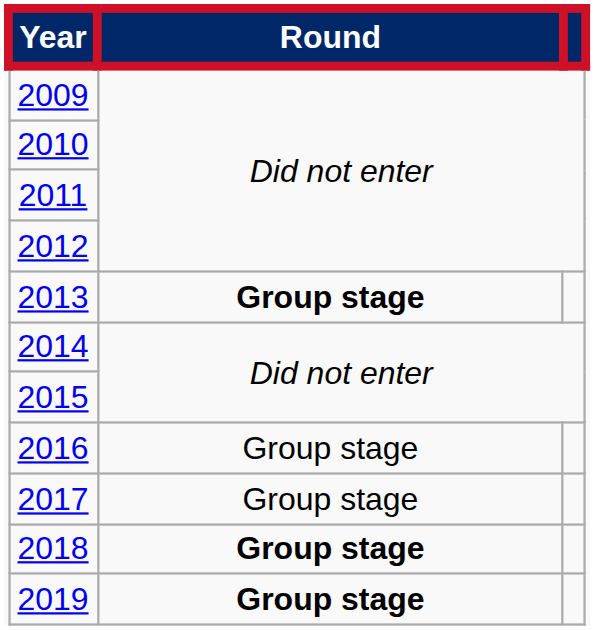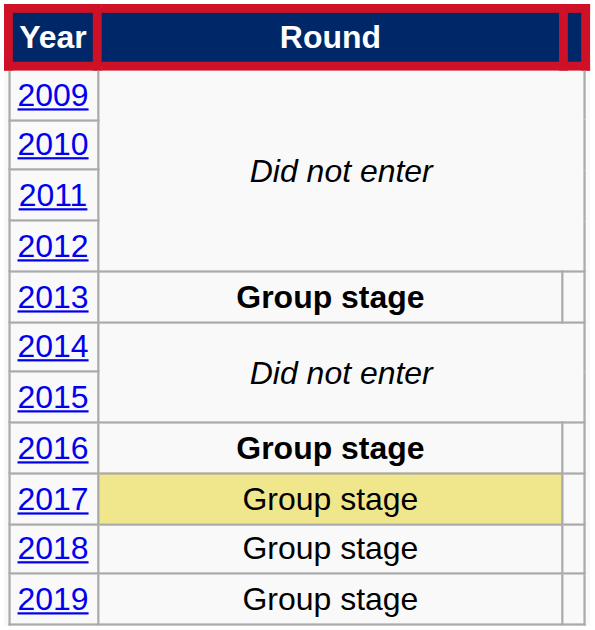2016 | Round: normal -> bold
2017 | Round: no background -> khaki background
2018 | Round: bold -> normal
2019 | Round: bold -> normal
